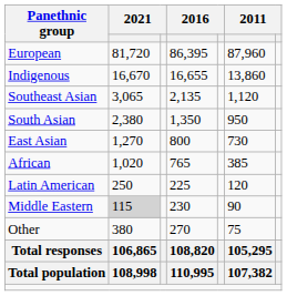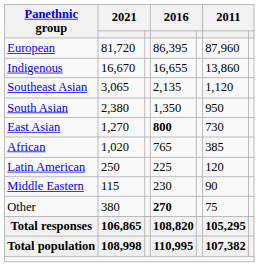East Asian | column 4: normal -> bold
Middle Eastern | column 2: lightgrey background -> no background
Other | column 4: normal -> bold
